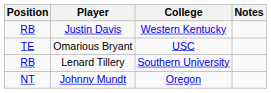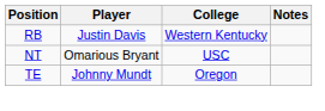Omarious Bryant | Position: TE -> NT
- row: RB | Lenard Tillery | Southern University
Johnny Mundt | Position: NT -> TE
